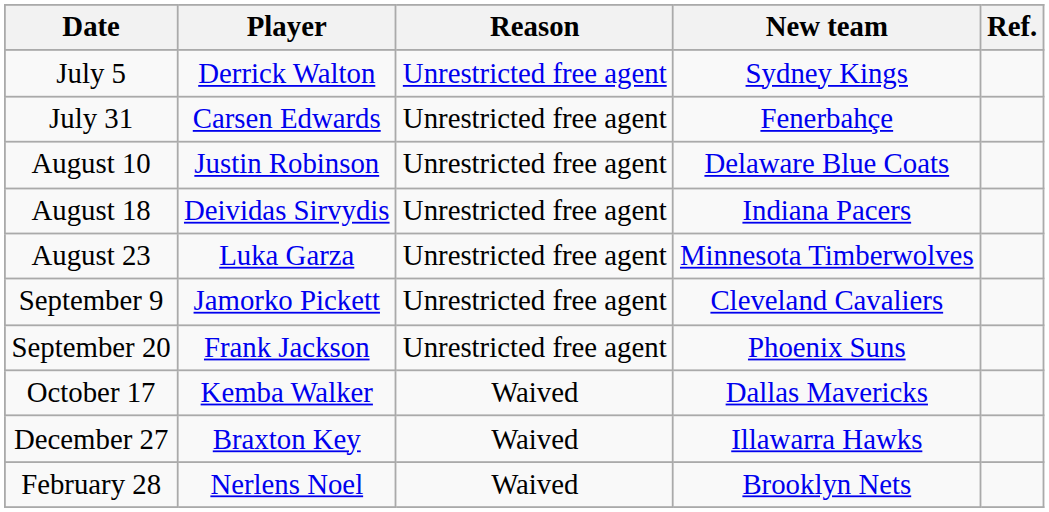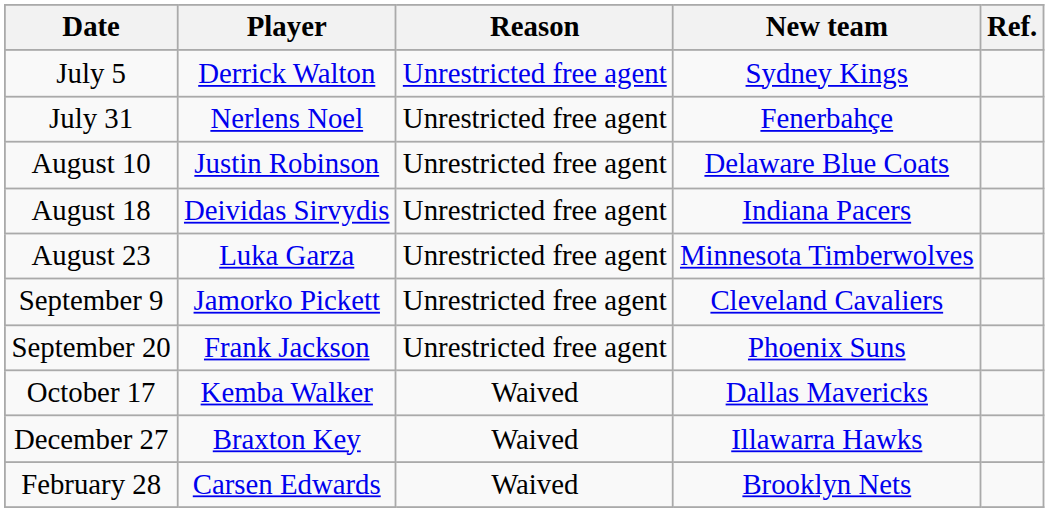July 31 | Player: Carsen Edwards -> Nerlens Noel
February 28 | Player: Nerlens Noel -> Carsen Edwards
